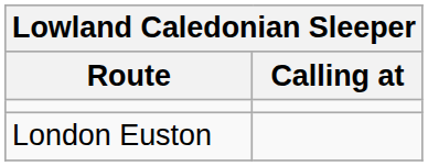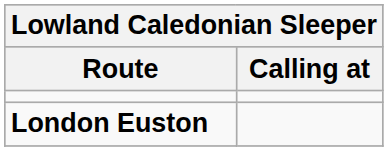London Euston | Route: normal -> bold
